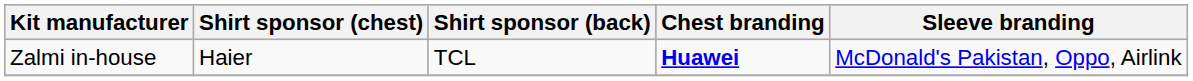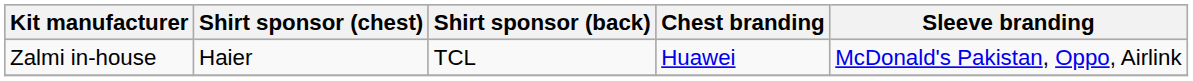Zalmi in-house | Chest branding: bold -> normal
